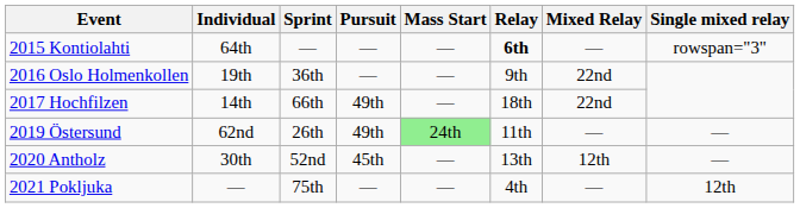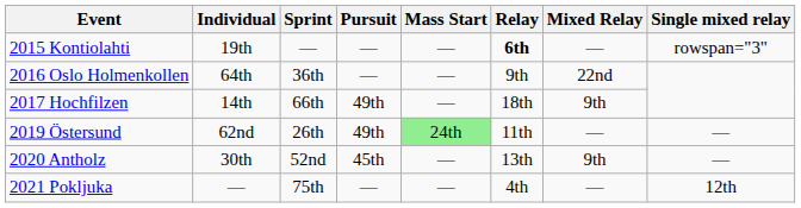2015 Kontiolahti | Individual: 64th -> 19th
2016 Oslo Holmenkollen | Individual: 19th -> 64th
2017 Hochfilzen | Mixed Relay: 22nd -> 9th
2020 Antholz | Mixed Relay: 12th -> 9th
